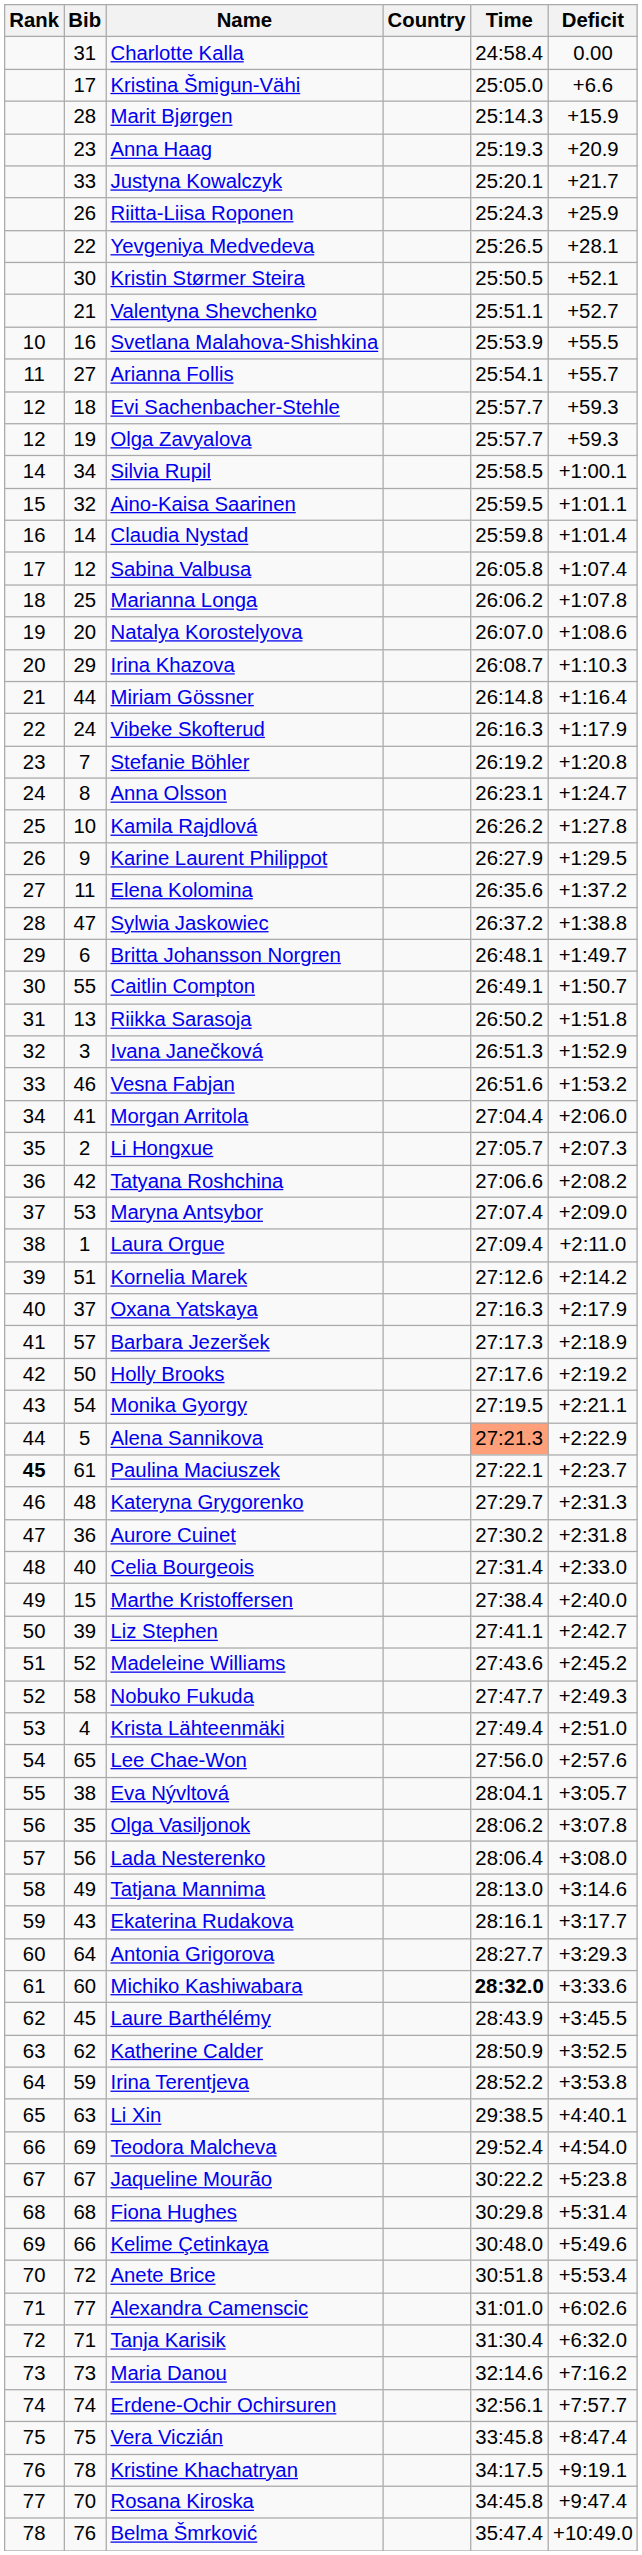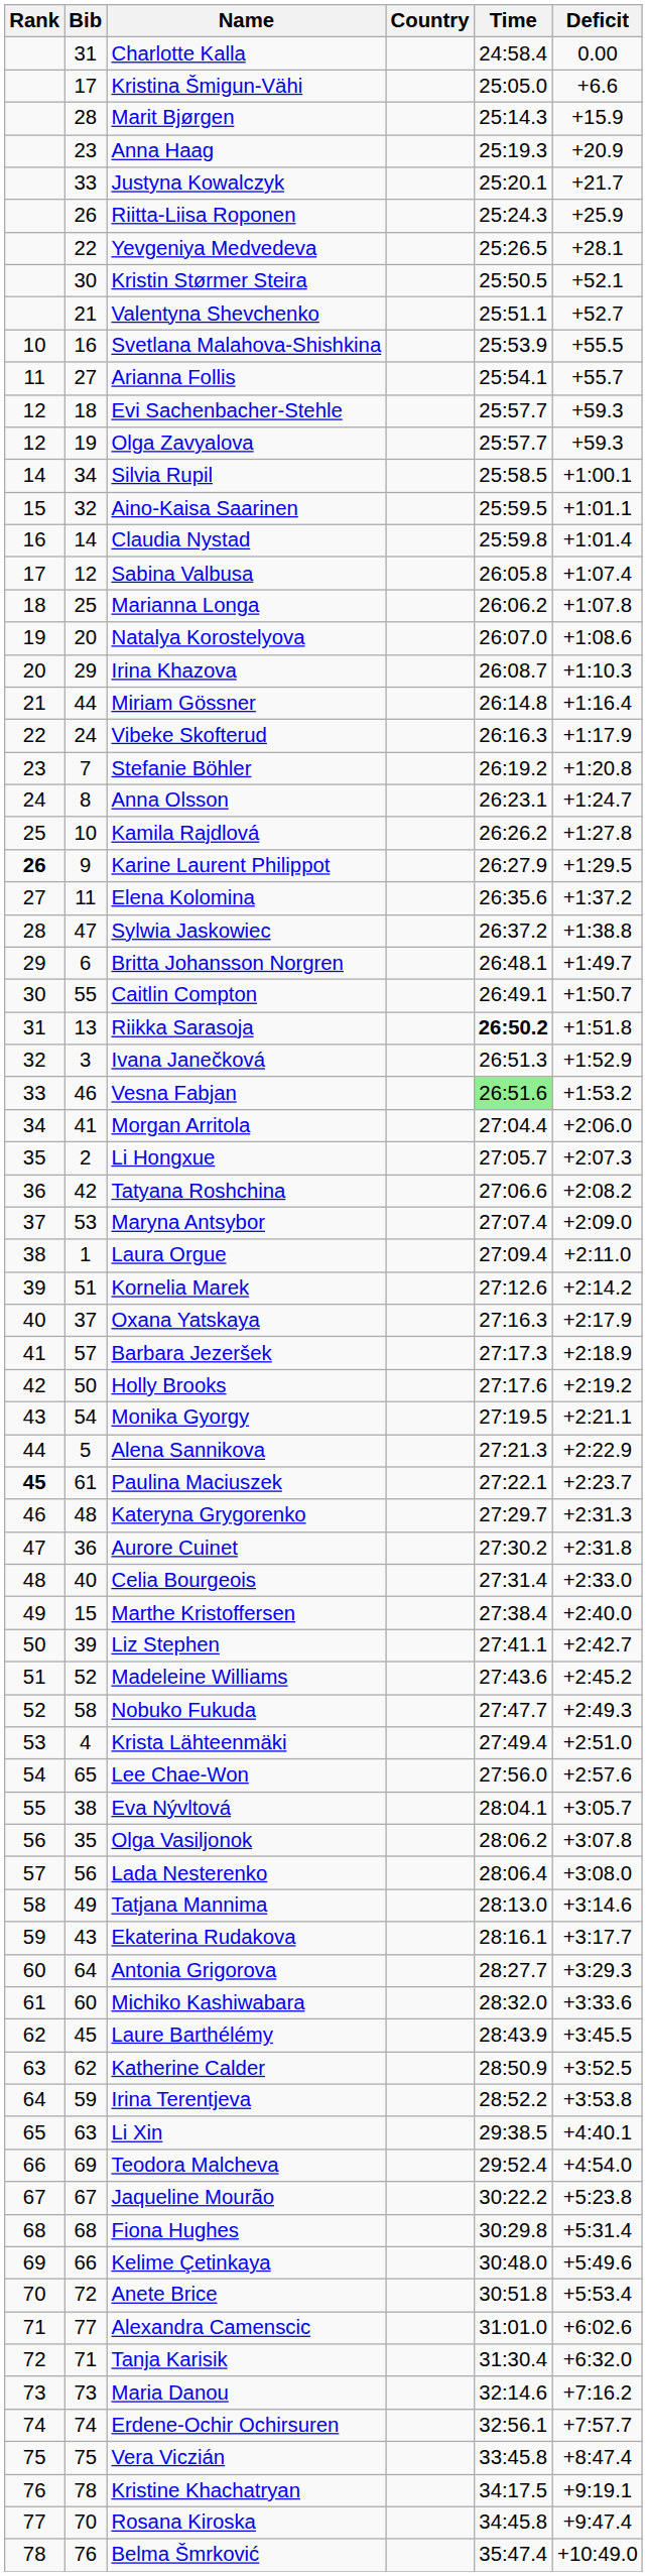Karine Laurent Philippot | Rank: normal -> bold
Riikka Sarasoja | Time: normal -> bold
Vesna Fabjan | Time: no background -> lightgreen background
Alena Sannikova | Time: lightsalmon background -> no background
Michiko Kashiwabara | Time: bold -> normal
